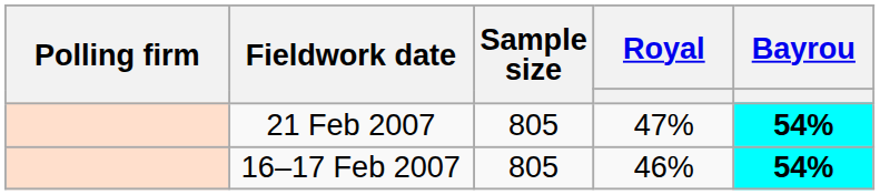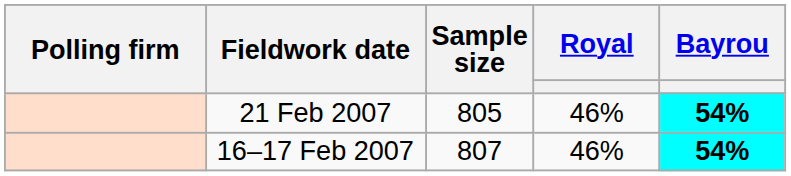21 Feb 2007 | Royal: 47% -> 46%
16–17 Feb 2007 | Sample size: 805 -> 807
